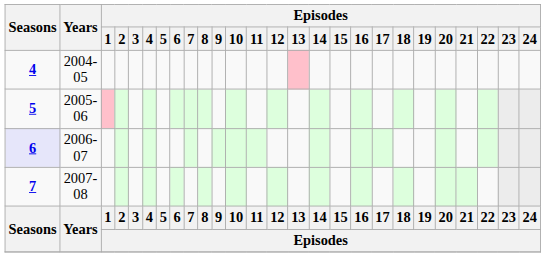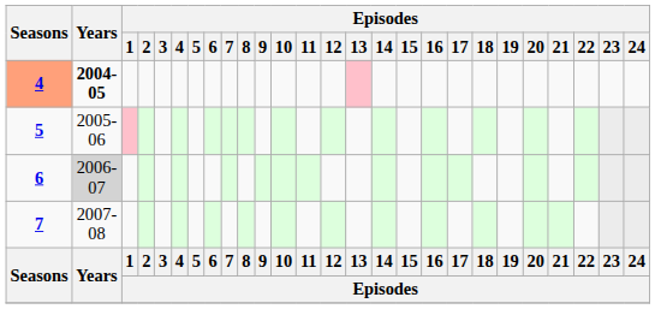row 3 | Seasons: no background -> lightsalmon background
row 3 | Years: normal -> bold
row 5 | Seasons: lavender background -> no background
row 5 | Years: no background -> lightgrey background
